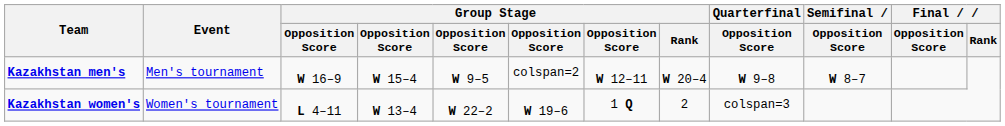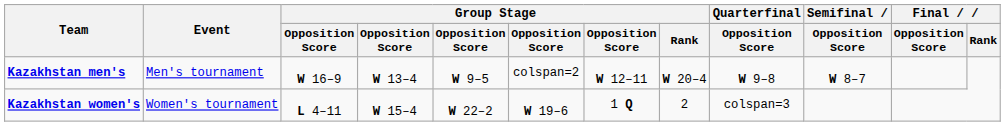Kazakhstan men's | column 4: W 15–4 -> W 13–4
Kazakhstan women's | column 4: W 13–4 -> W 15–4
